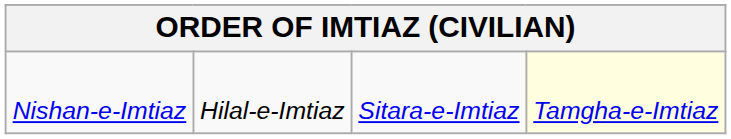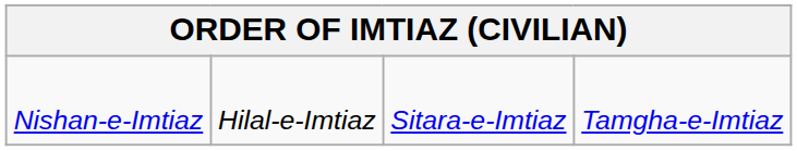Nishan-e-Imtiaz | column 4: lightyellow background -> no background
